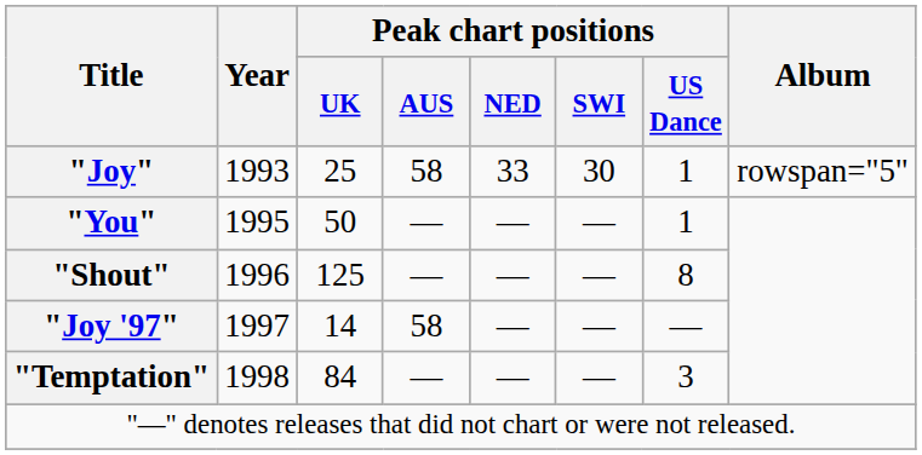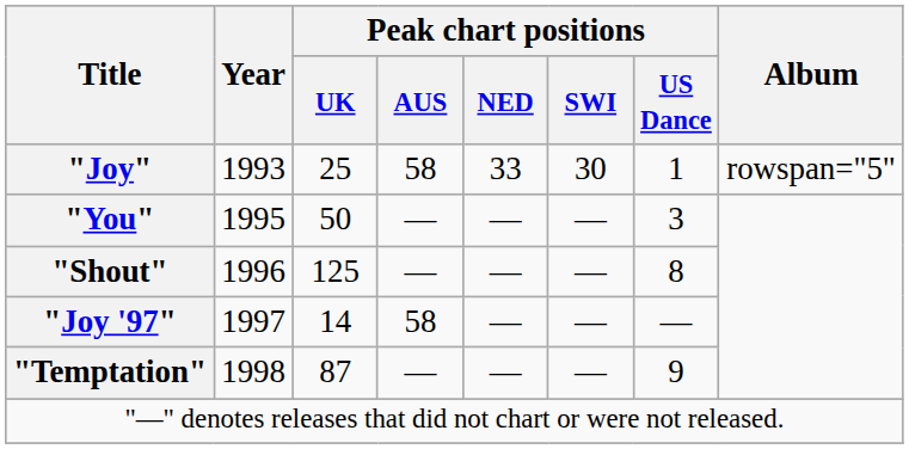"You" | Peak chart positions / US Dance: 1 -> 3
"Temptation" | Peak chart positions / UK: 84 -> 87
"Temptation" | Peak chart positions / US Dance: 3 -> 9
